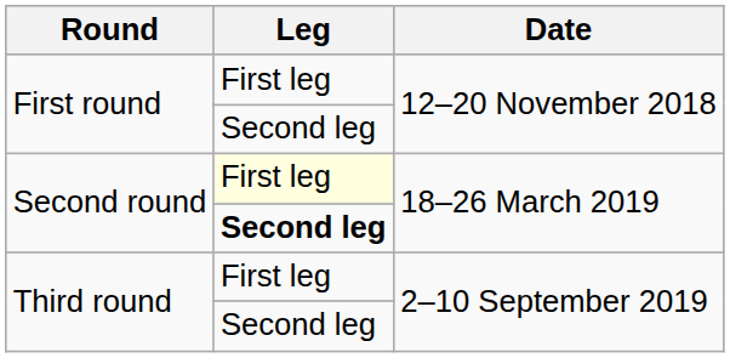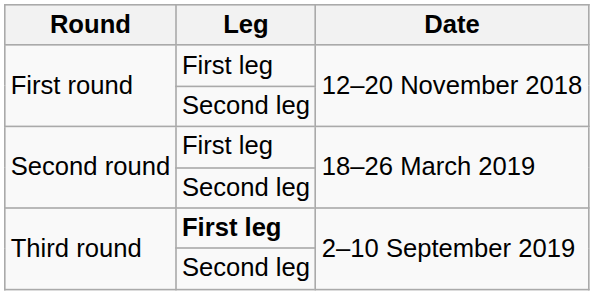Second round / First leg | Leg: lightyellow background -> no background
Second round / Second leg | Leg: bold -> normal
Third round / First leg | Leg: normal -> bold
